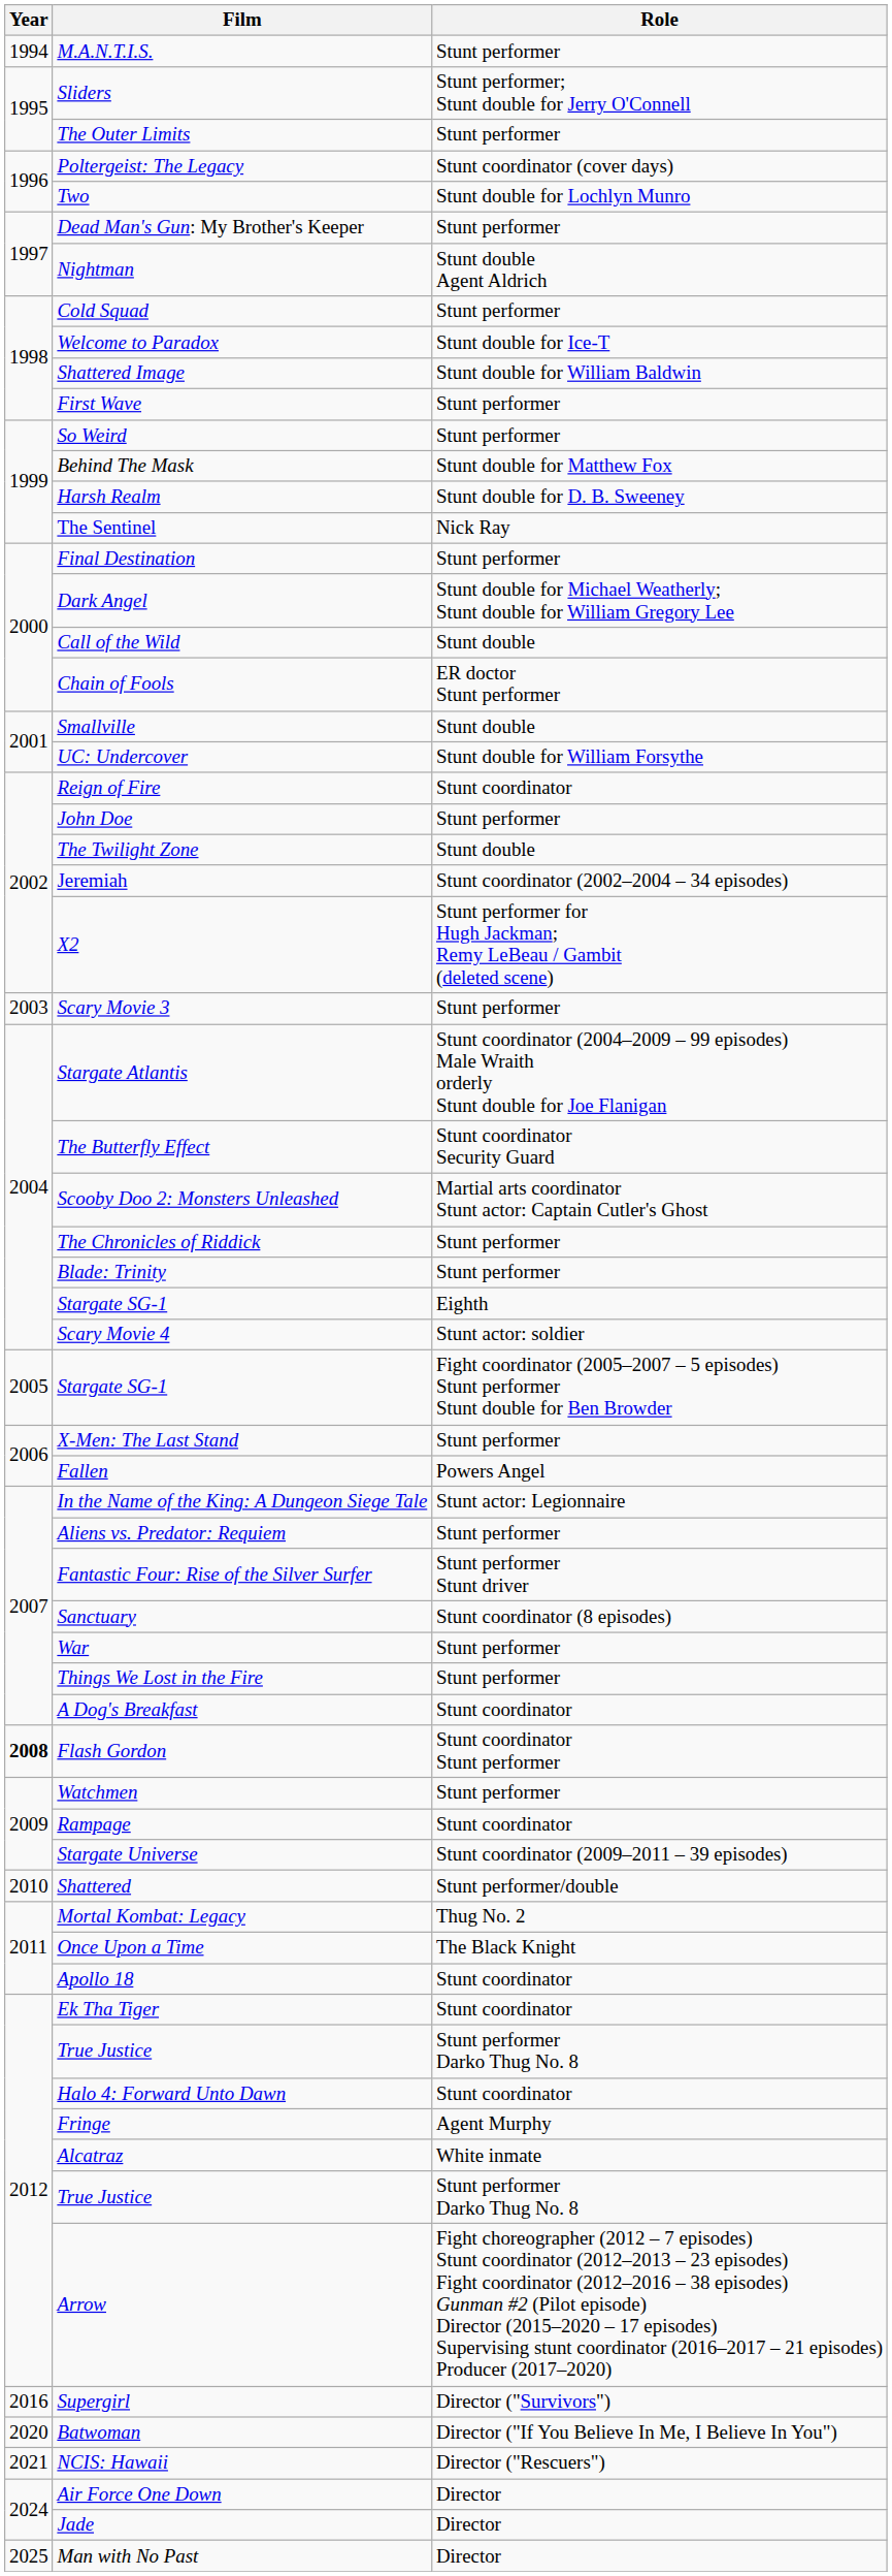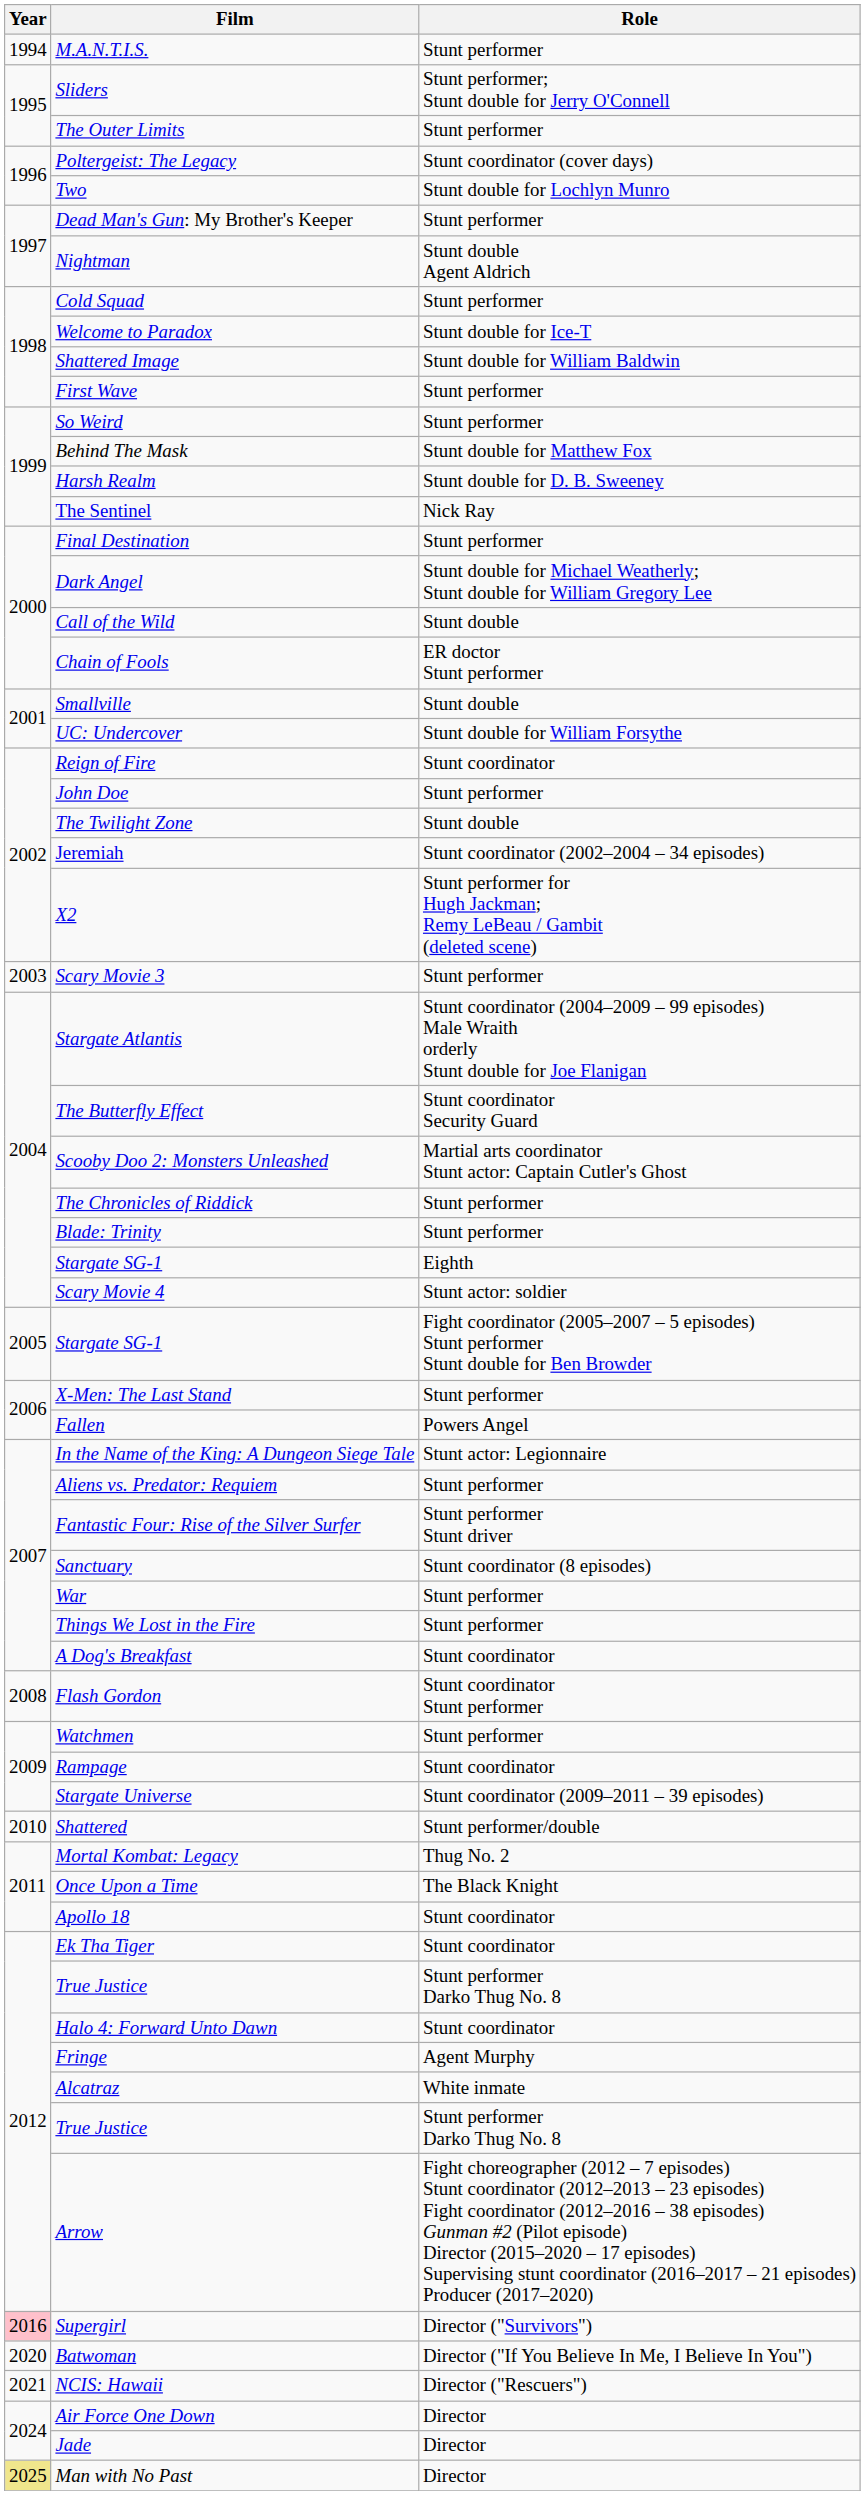Flash Gordon | Year: bold -> normal
Supergirl | Year: no background -> pink background
Man with No Past | Year: no background -> khaki background
